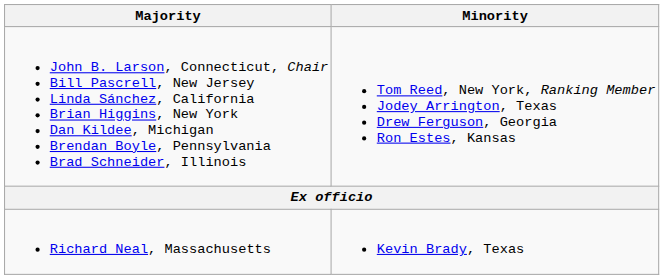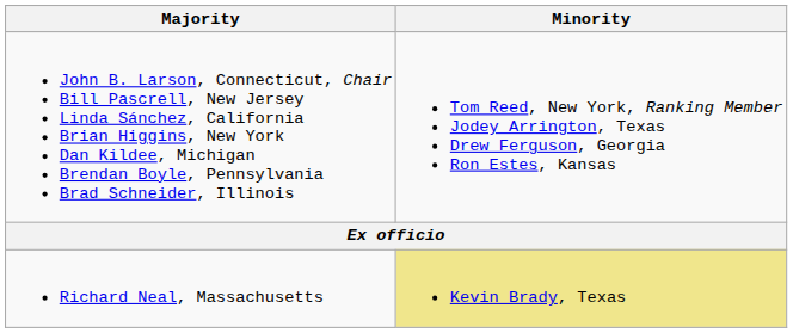Richard Neal, Massachusetts | Minority: no background -> khaki background
